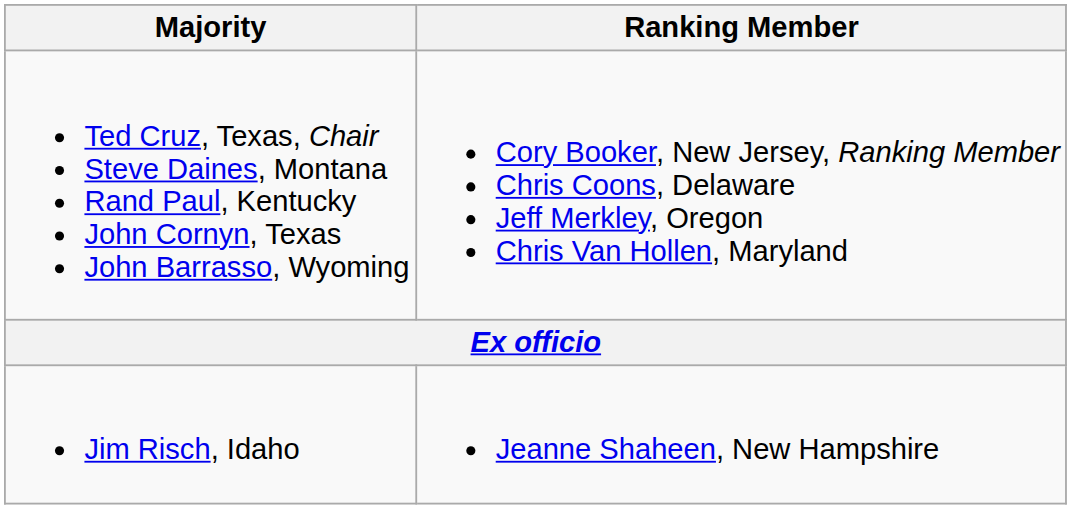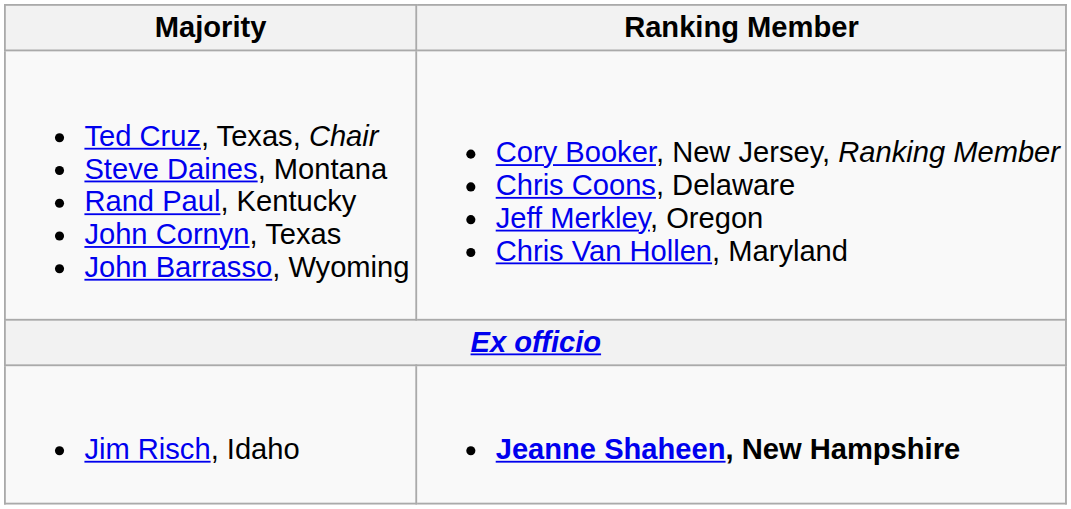Jim Risch, Idaho | Ranking Member: normal -> bold
